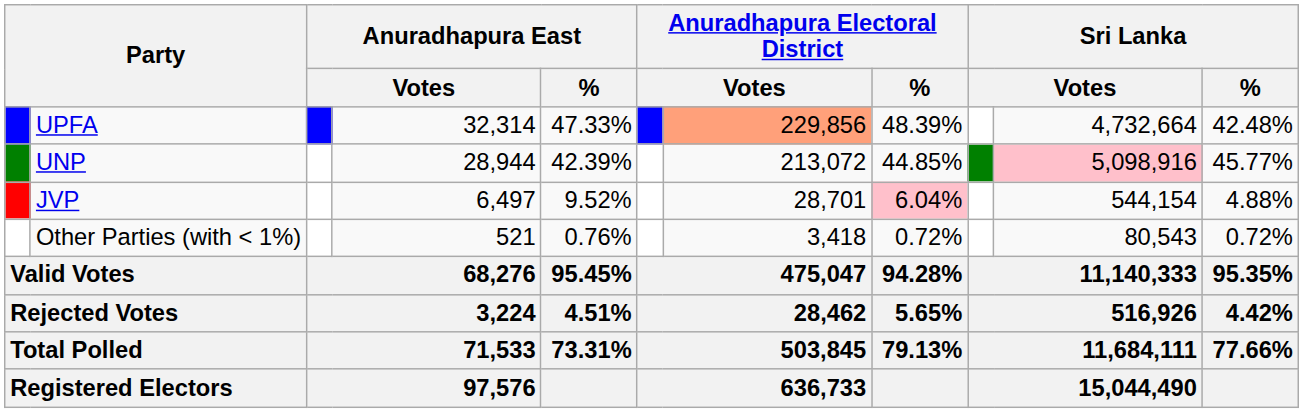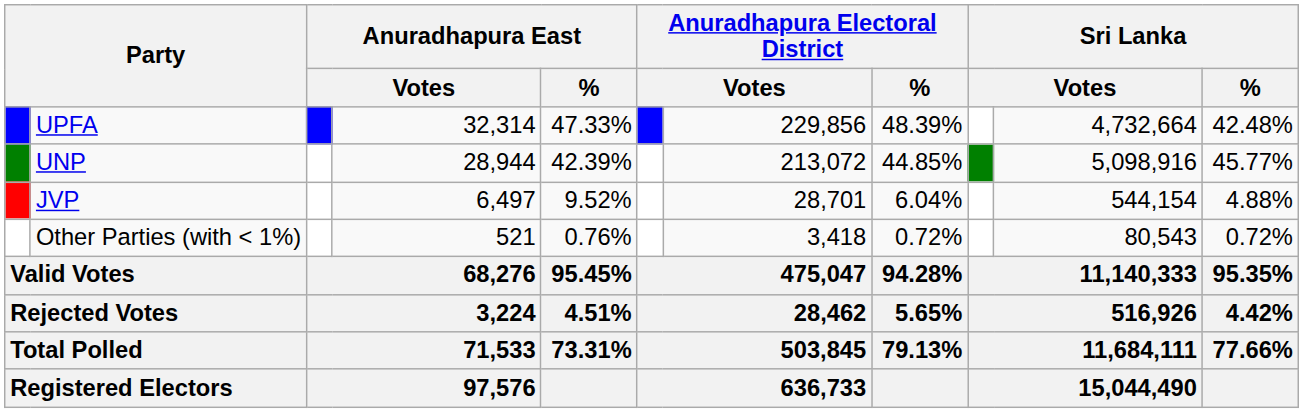UPFA | column 7: lightsalmon background -> no background
UNP | column 10: pink background -> no background
JVP | Anuradhapura Electoral District / %: pink background -> no background
